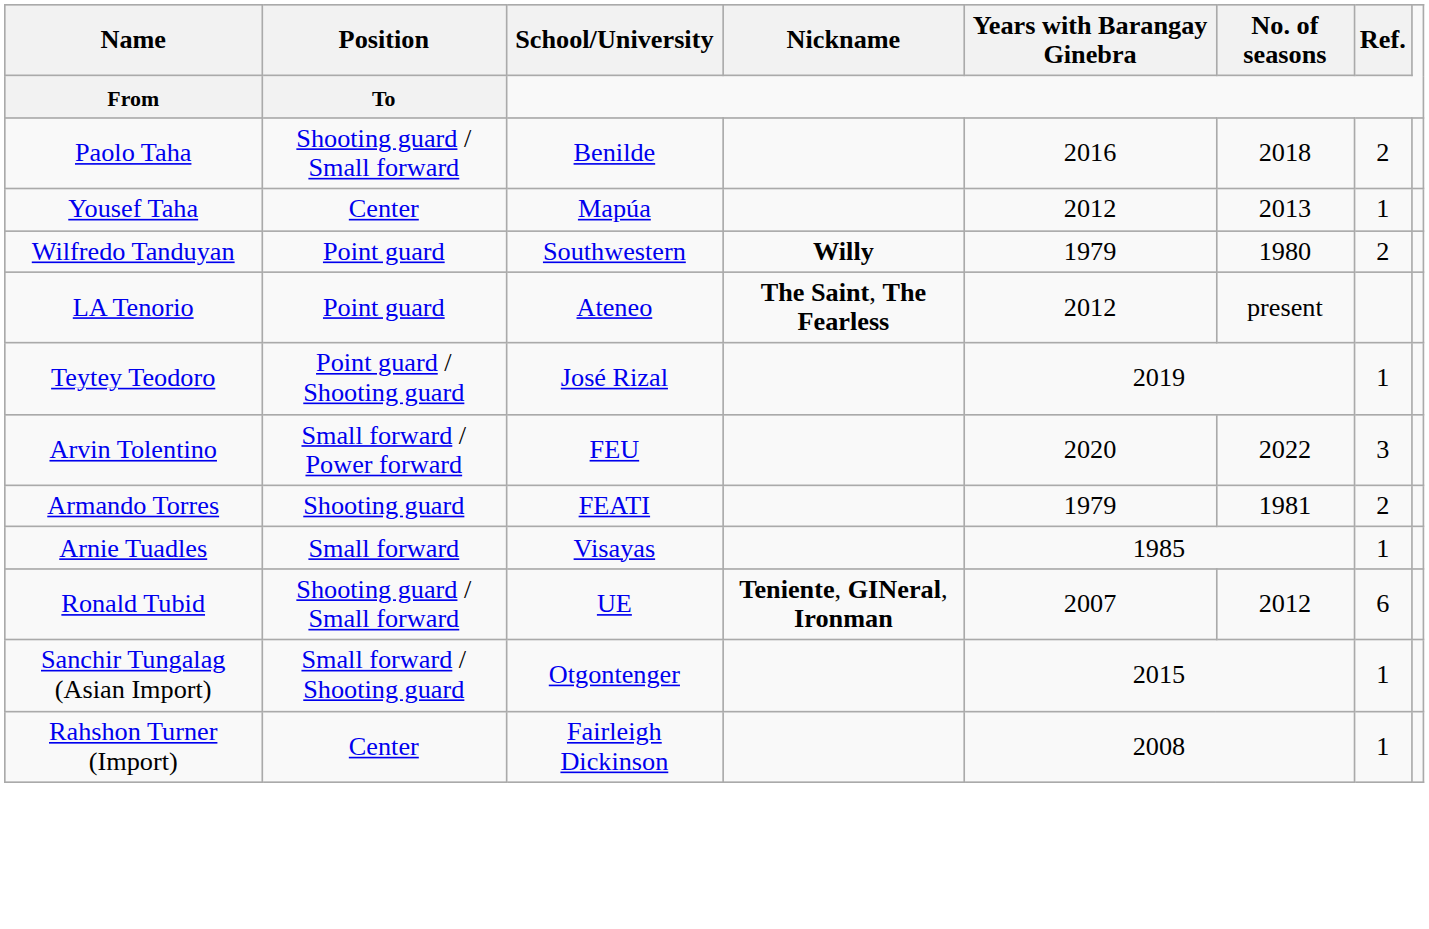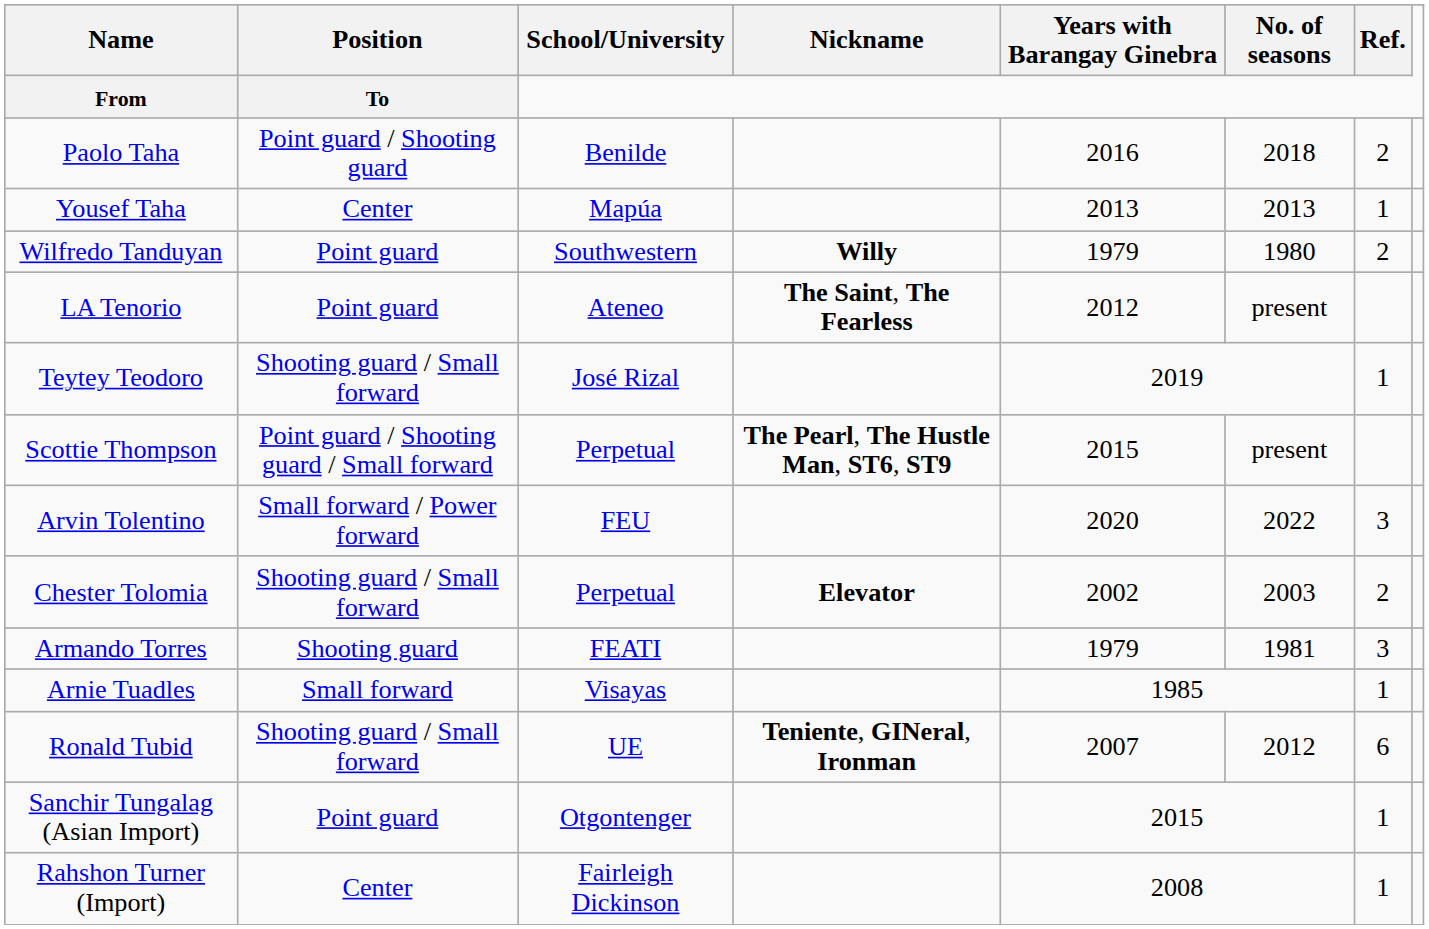Paolo Taha | Position / To: Shooting guard / Small forward -> Point guard / Shooting guard
Yousef Taha | Years with Barangay Ginebra: 2012 -> 2013
Teytey Teodoro | Position / To: Point guard / Shooting guard -> Shooting guard / Small forward
+ row: Scottie Thompson | Point guard / Shooting guard / Small forward | Perpetual | The Pearl, The Hustle Man, ST6, ST9 | 2015 | present
+ row: Chester Tolomia | Shooting guard / Small forward | Perpetual | Elevator | 2002 | 2003 | 2
Armando Torres | Ref.: 2 -> 3
Sanchir Tungalag (Asian Import) | Position / To: Small forward / Shooting guard -> Point guard
